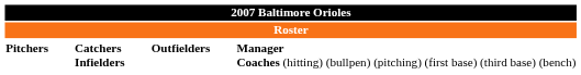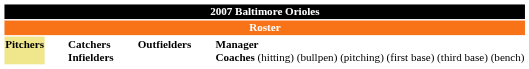Pitchers | column 1: no background -> khaki background
